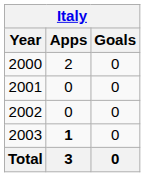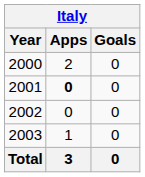2001 | Apps: normal -> bold
2003 | Apps: bold -> normal
